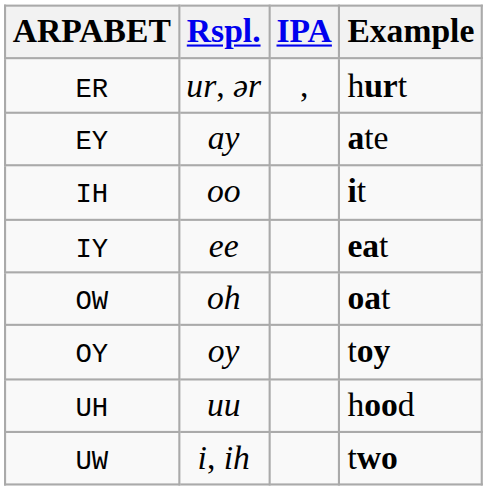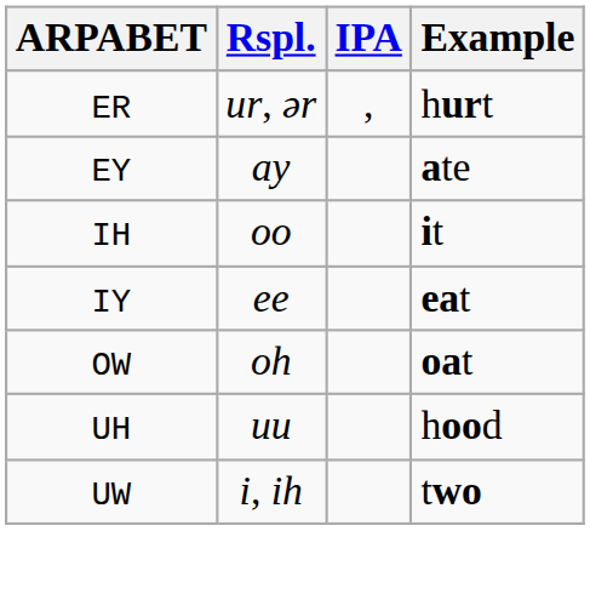- row: OY | oy | toy
